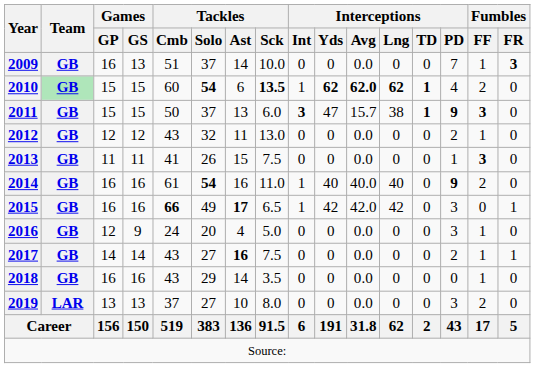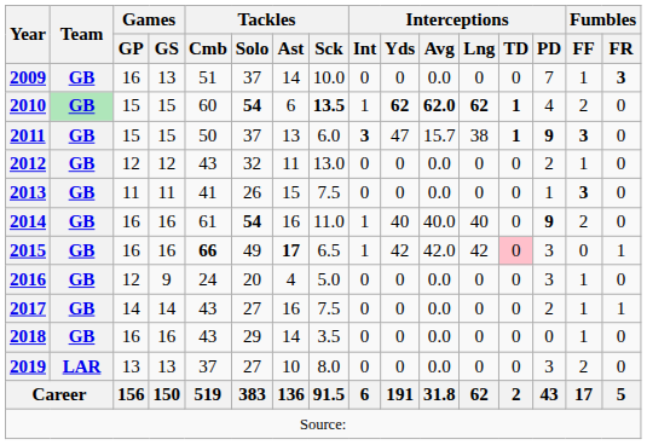2015 | Interceptions / TD: no background -> pink background
2017 | Tackles / Ast: bold -> normal
